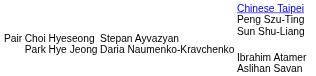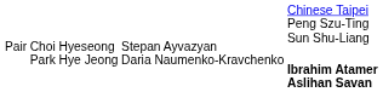row 2 | column 4: normal -> bold
